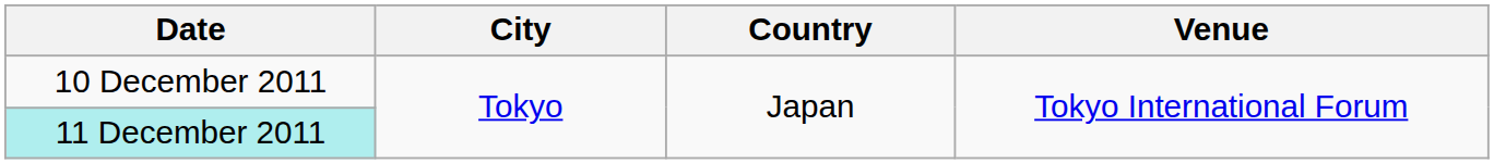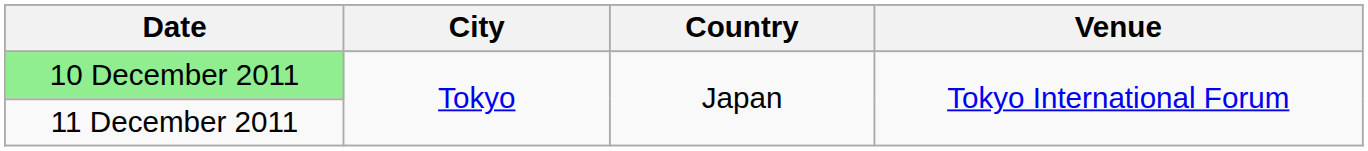10 December 2011 | Date: no background -> lightgreen background
11 December 2011 | Date: paleturquoise background -> no background
